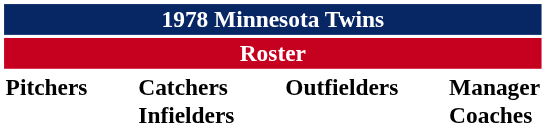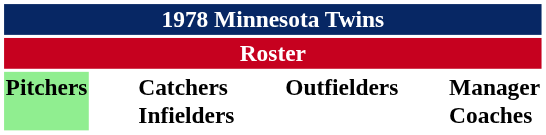Pitchers | column 1: no background -> lightgreen background
